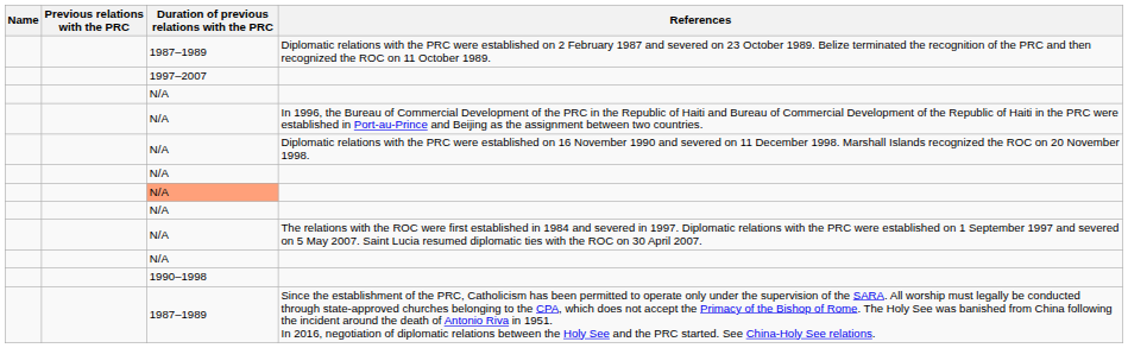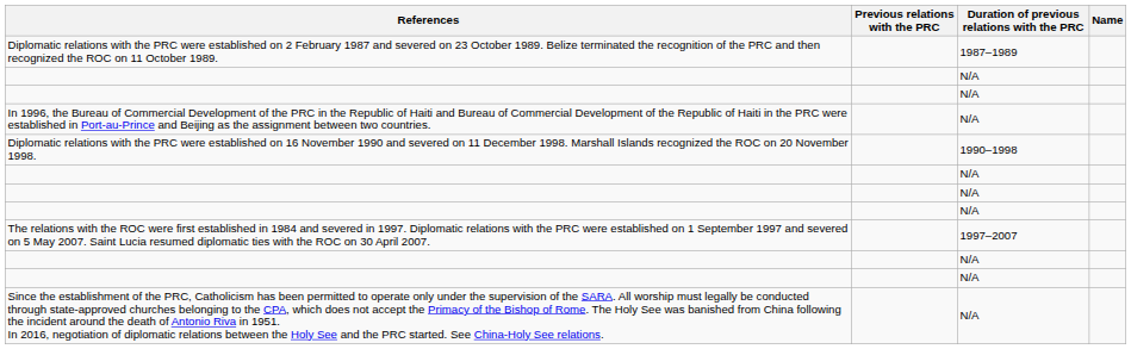columns swapped: Name <-> References
row 3 | Duration of previous relations with the PRC: 1997–2007 -> N/A
row 6 | Duration of previous relations with the PRC: N/A -> 1990–1998
row 8 | Duration of previous relations with the PRC: lightsalmon background -> no background
row 10 | Duration of previous relations with the PRC: N/A -> 1997–2007
row 12 | Duration of previous relations with the PRC: 1990–1998 -> N/A
row 13 | Duration of previous relations with the PRC: 1987–1989 -> N/A
